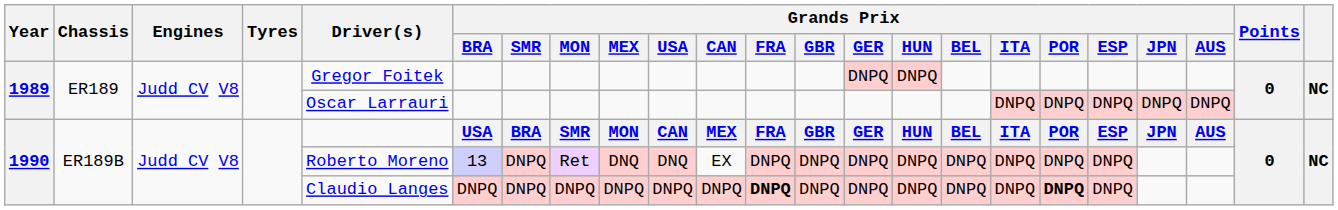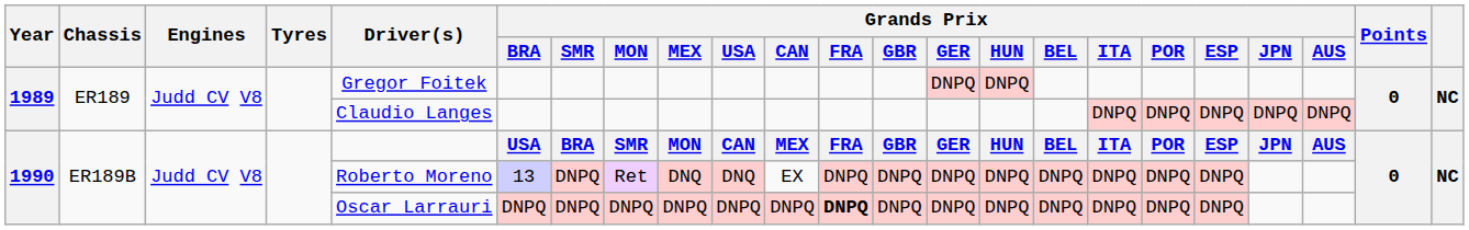row 4 | Driver(s): Oscar Larrauri -> Claudio Langes
row 7 | Driver(s): Claudio Langes -> Oscar Larrauri
row 7 | Grands Prix / POR: bold -> normal
